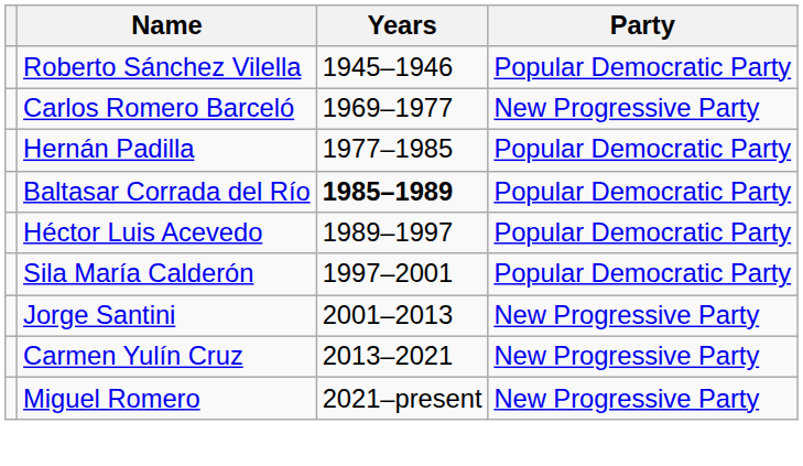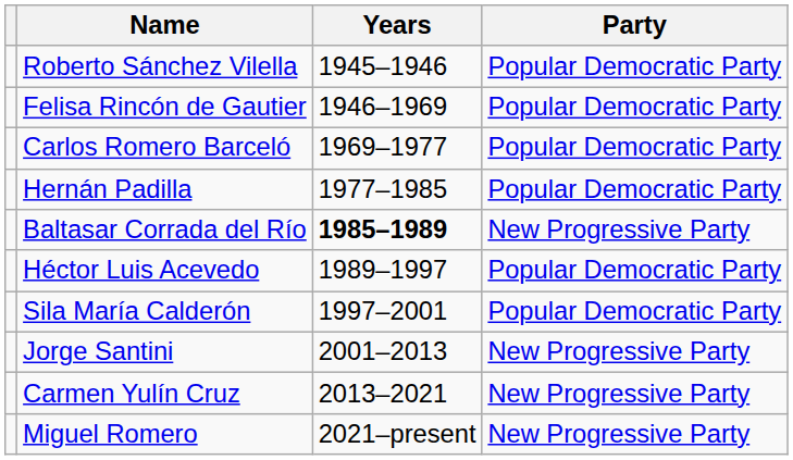+ row: Felisa Rincón de Gautier | 1946–1969 | Popular Democratic Party
Carlos Romero Barceló | Party: New Progressive Party -> Popular Democratic Party
Baltasar Corrada del Río | Party: Popular Democratic Party -> New Progressive Party
